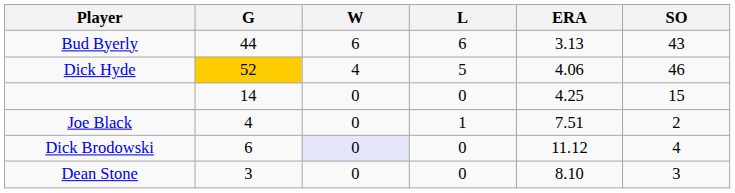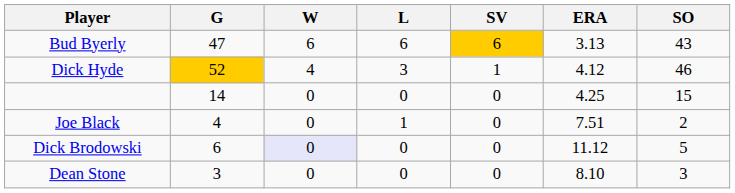+ column: SV | 6 | 1 | 0 | 0 | 0 | 0
Bud Byerly | G: 44 -> 47
Dick Hyde | L: 5 -> 3
Dick Hyde | ERA: 4.06 -> 4.12
Dick Brodowski | SO: 4 -> 5
